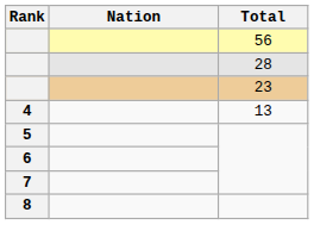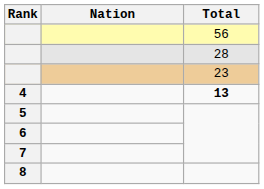4 | Total: normal -> bold
